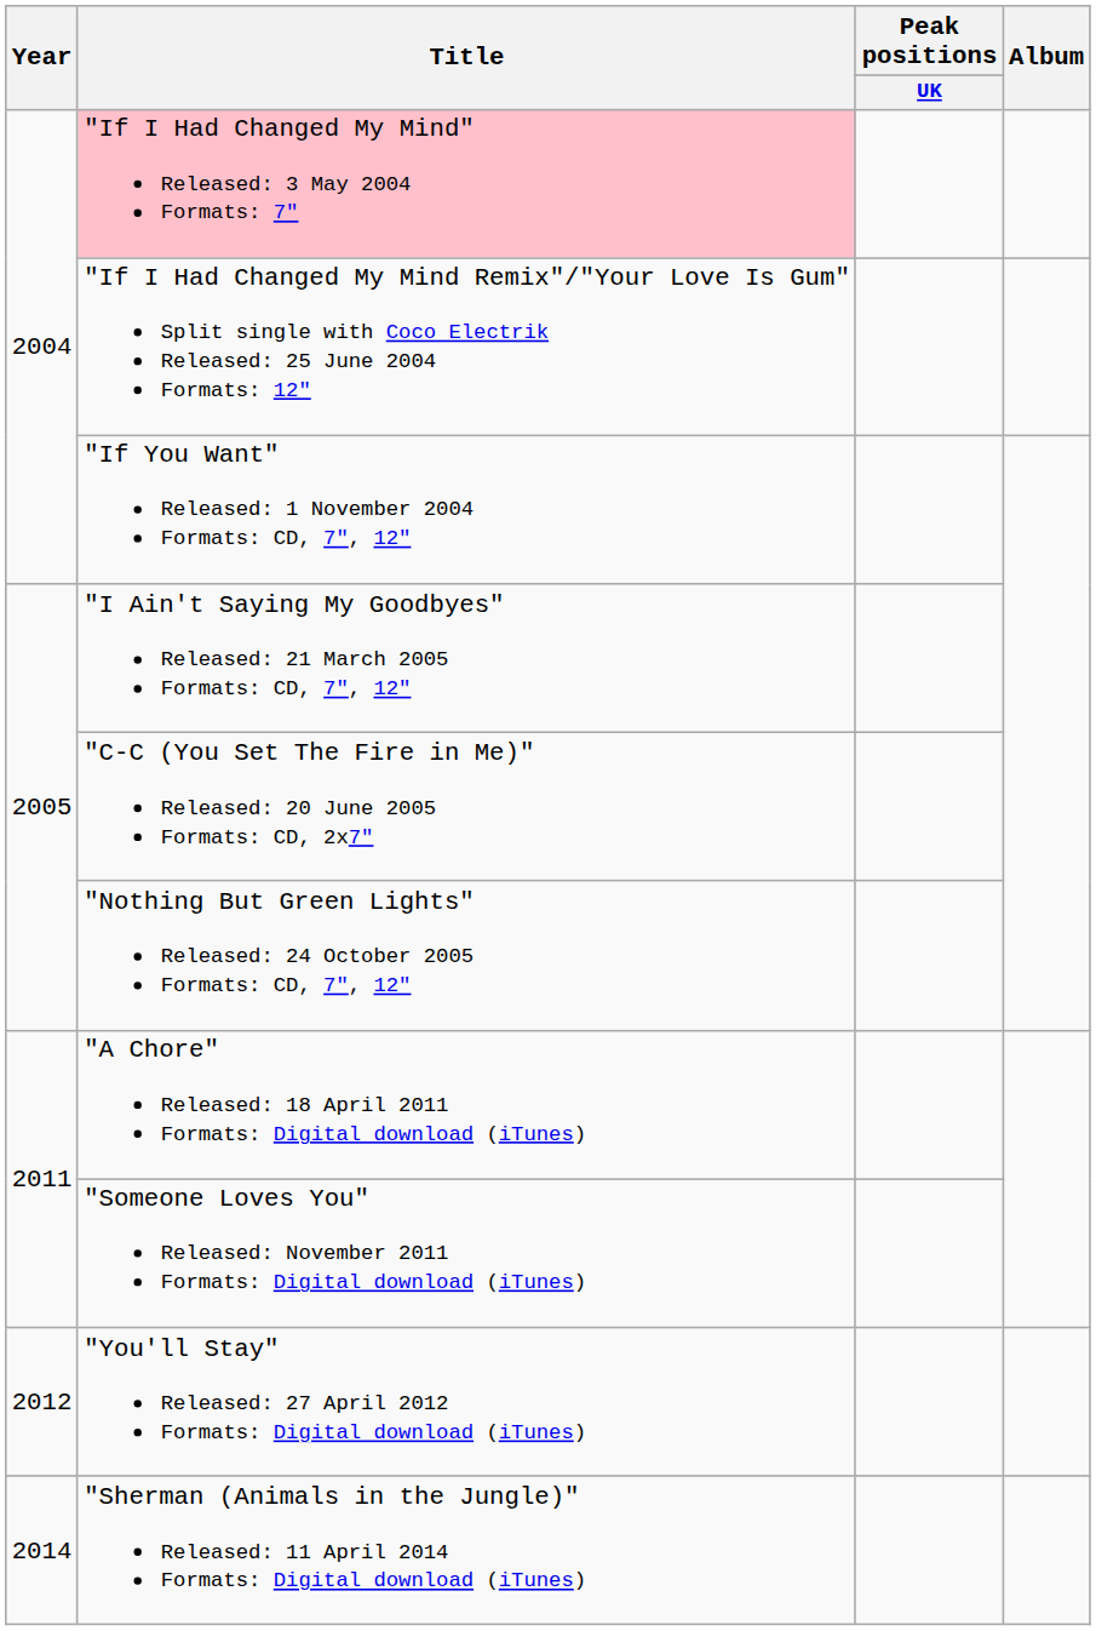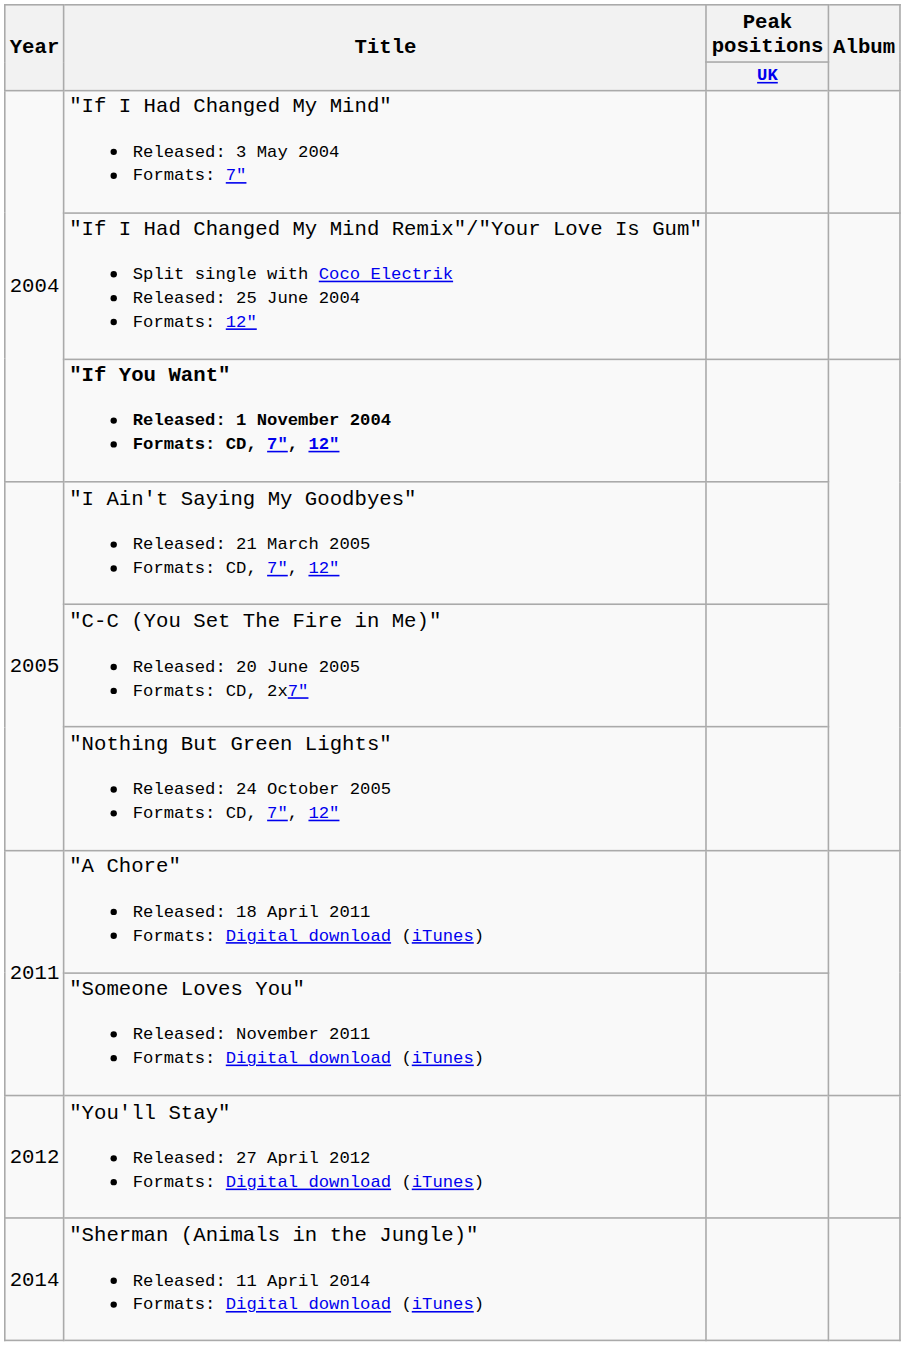"If I Had Changed My Mind" Released: 3 May 2004 Formats: 7" | Title: pink background -> no background
"If You Want" Released: 1 November 2004 Formats: CD, 7", 12" | Title: normal -> bold
